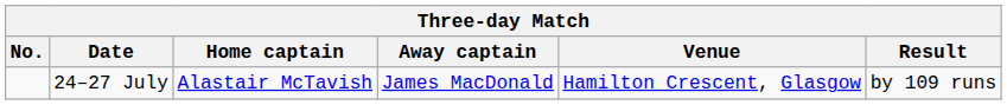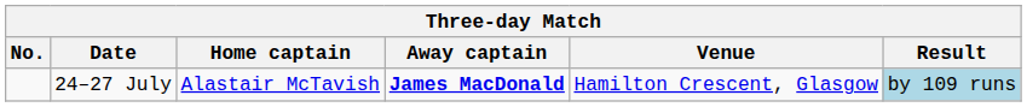24–27 July | Away captain: normal -> bold
24–27 July | Result: no background -> lightblue background
